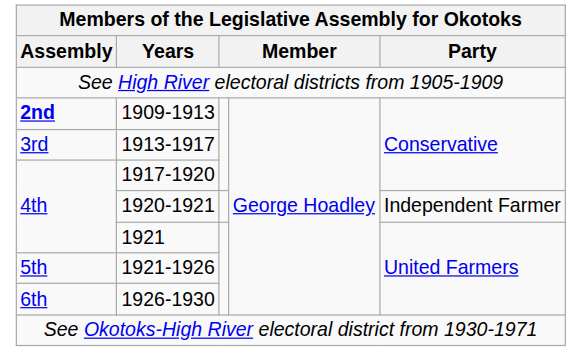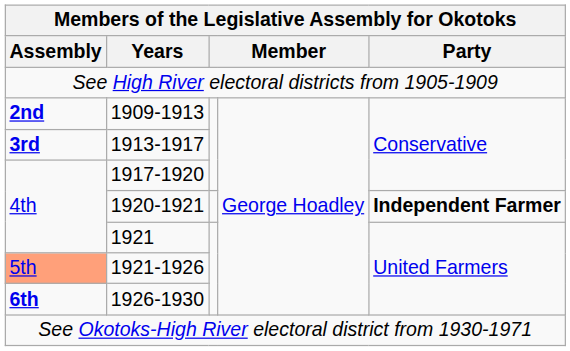1913-1917 | Assembly: normal -> bold
1920-1921 | Party: normal -> bold
1921-1926 | Assembly: no background -> lightsalmon background
1926-1930 | Assembly: normal -> bold
